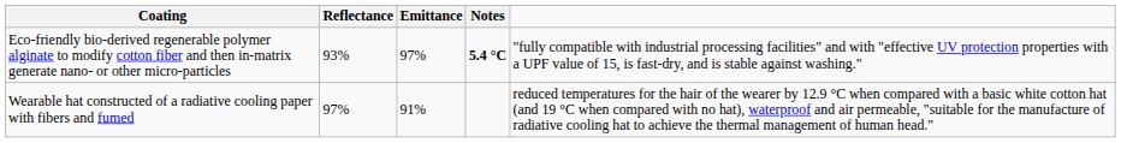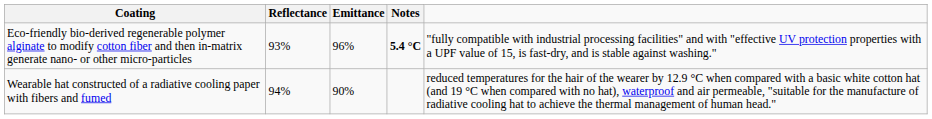row 2 | Emittance: 97% -> 96%
row 3 | Reflectance: 97% -> 94%
row 3 | Emittance: 91% -> 90%
